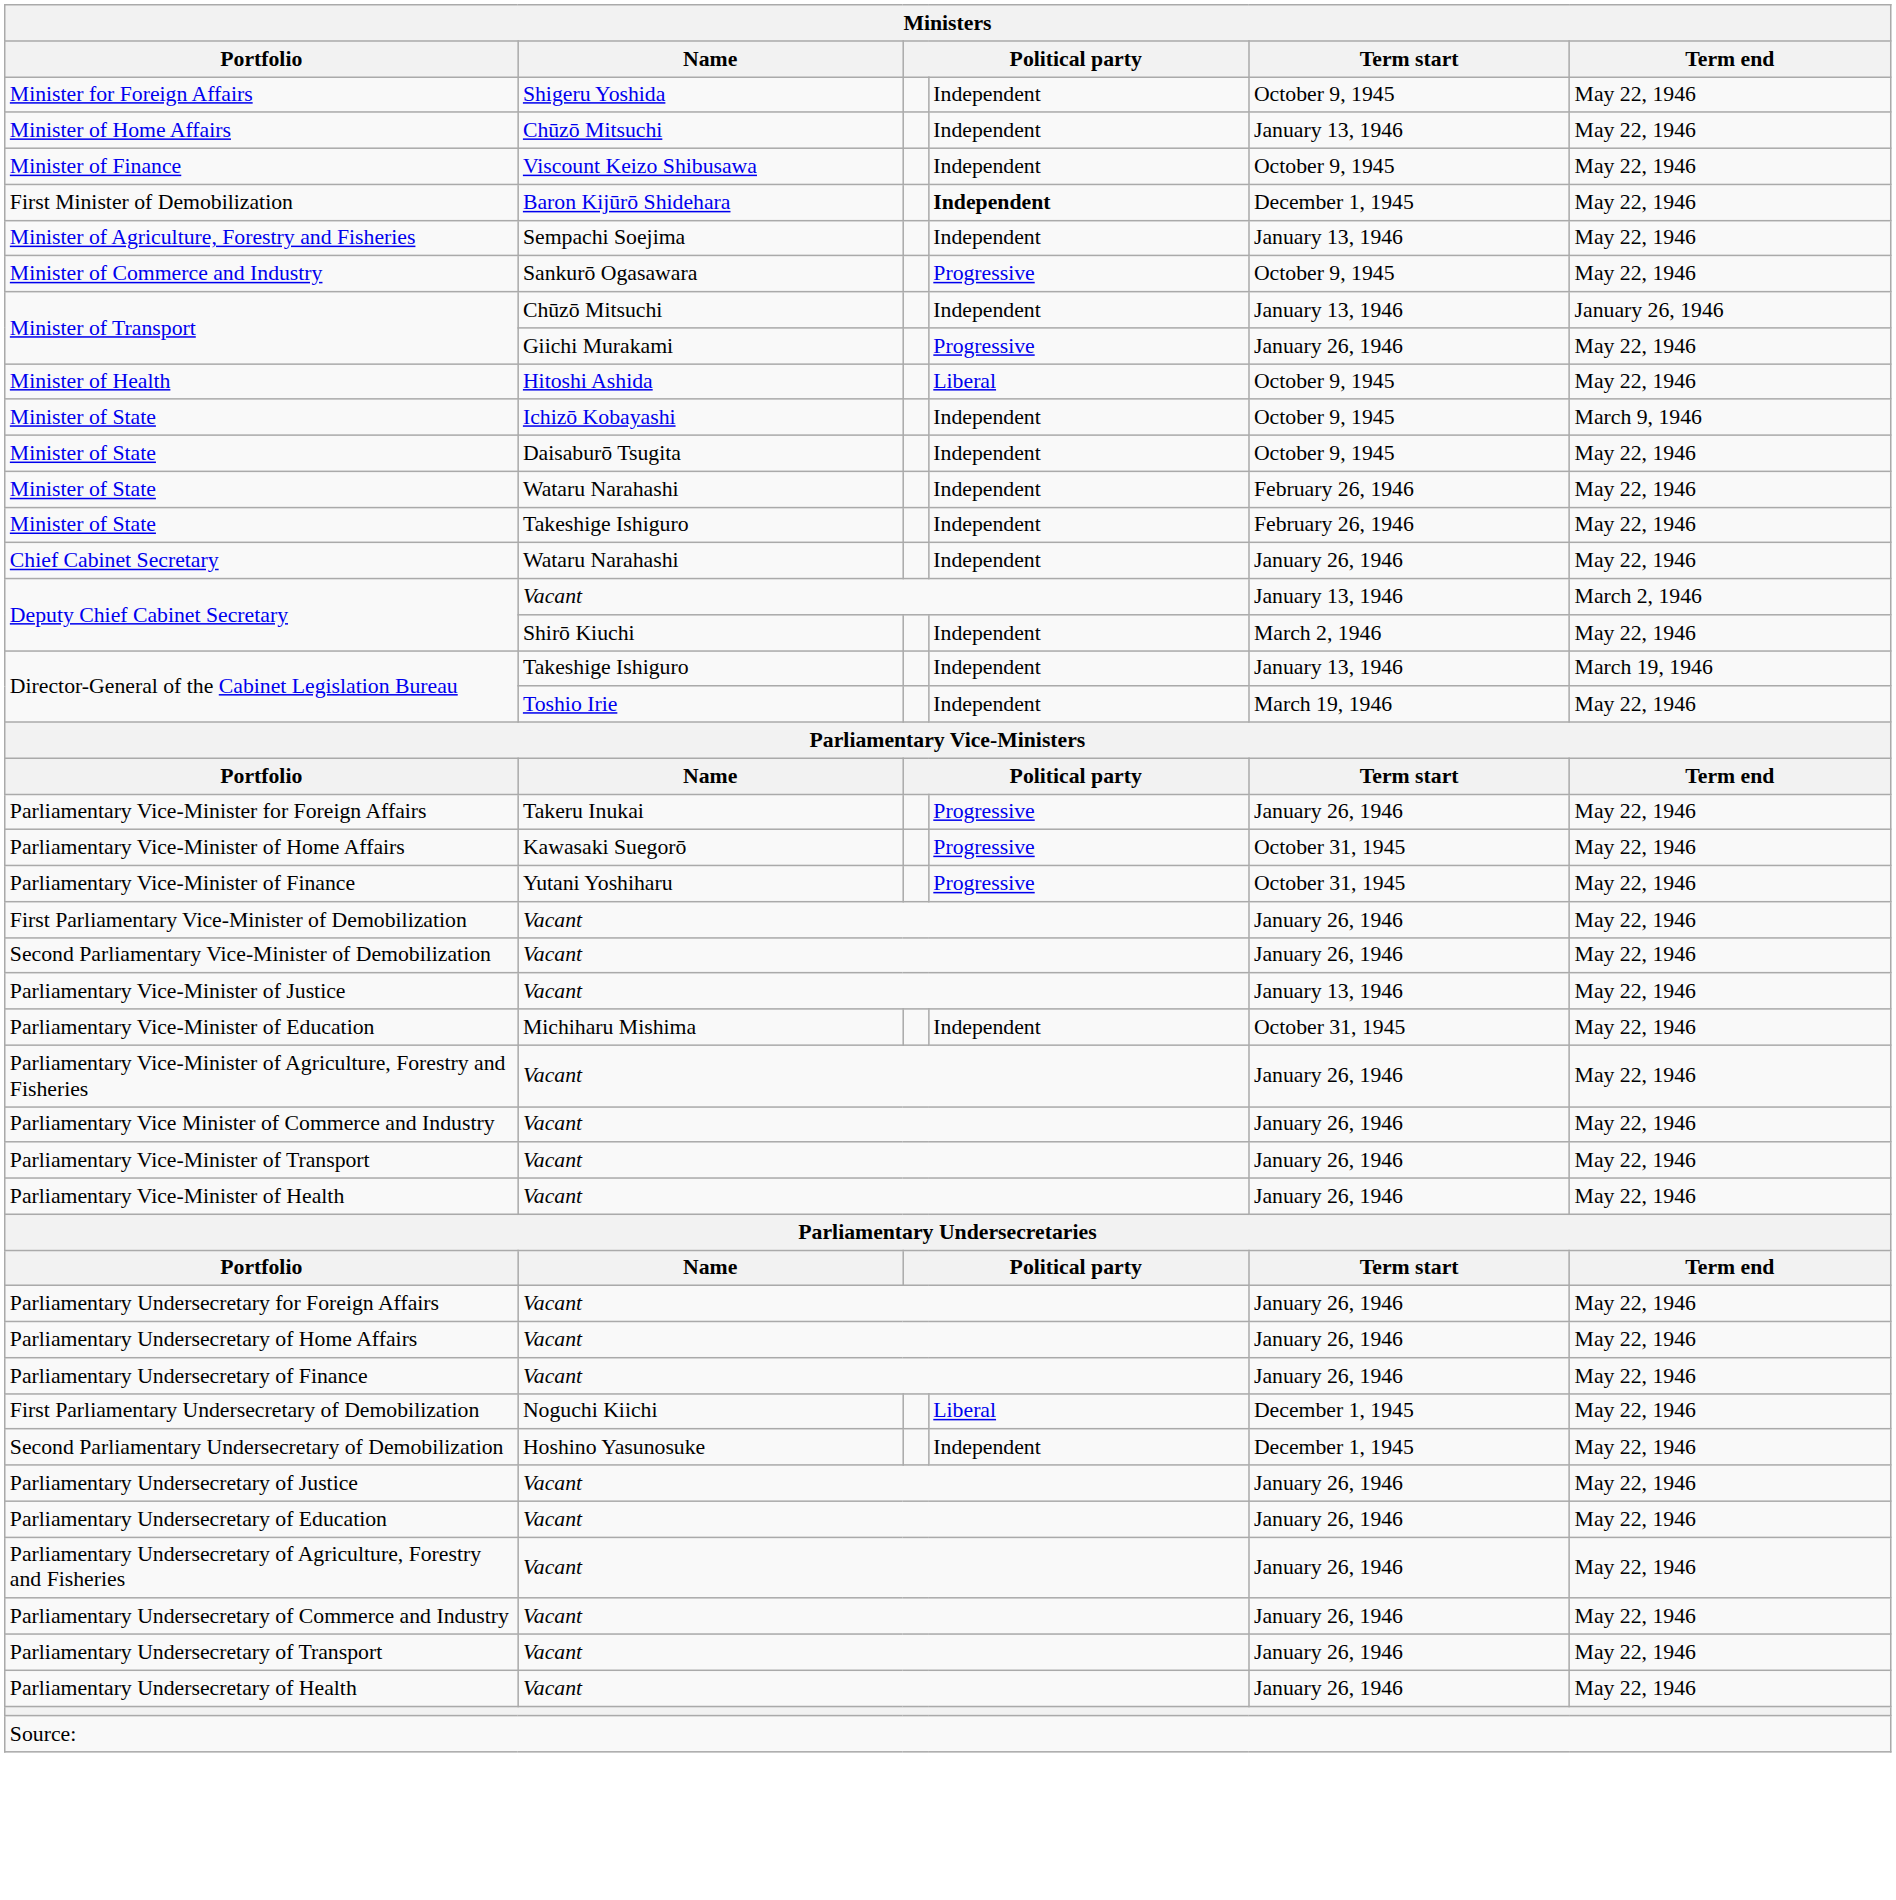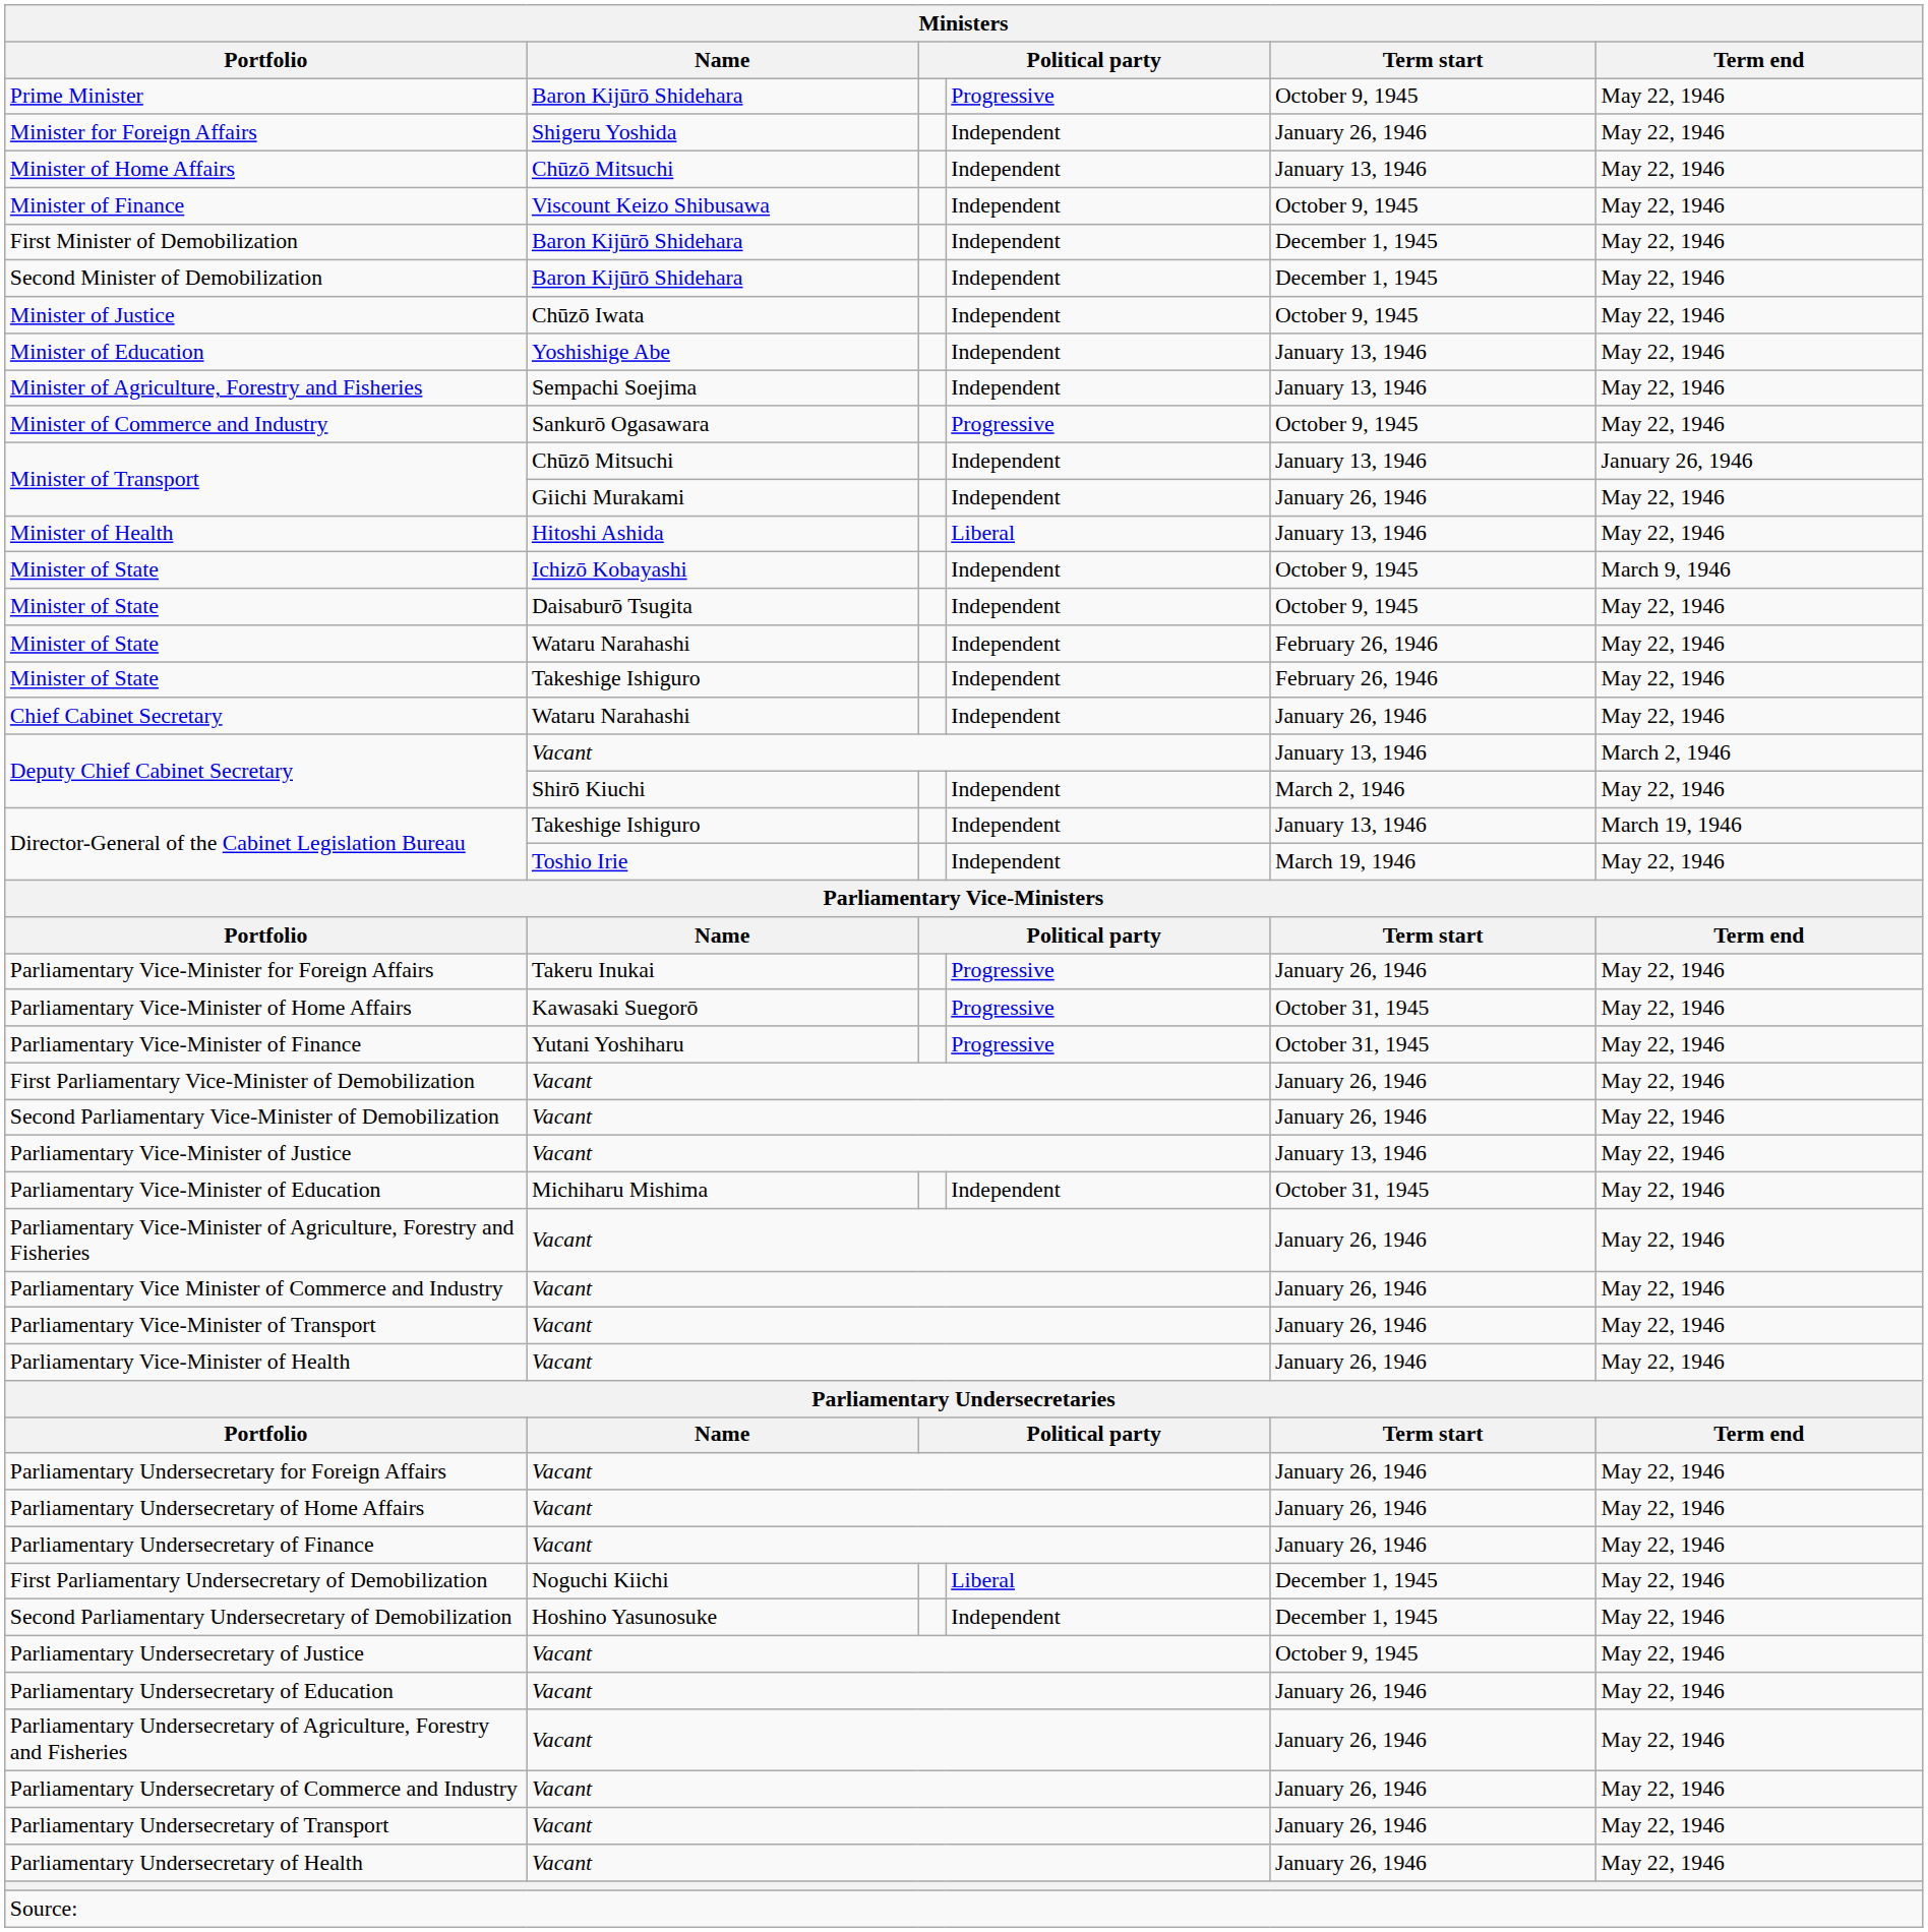+ row: Prime Minister | Baron Kijūrō Shidehara | Progressive | October 9, 1945 | May 22, 1946
Minister for Foreign Affairs | Term start: October 9, 1945 -> January 26, 1946
First Minister of Demobilization | column 4: bold -> normal
+ row: Second Minister of Demobilization | Baron Kijūrō Shidehara | Independent | December 1, 1945 | May 22, 1946
+ row: Minister of Justice | Chūzō Iwata | Independent | October 9, 1945 | May 22, 1946
+ row: Minister of Education | Yoshishige Abe | Independent | January 13, 1946 | May 22, 1946
Minister of Transport / Giichi Murakami | column 4: Progressive -> Independent
Minister of Health | Term start: October 9, 1945 -> January 13, 1946
Parliamentary Undersecretary of Justice | Term start: January 26, 1946 -> October 9, 1945
